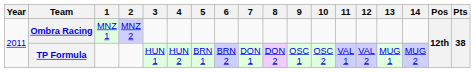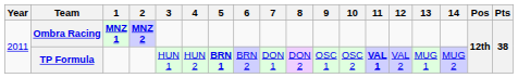Ombra Racing | 1: normal -> bold
Ombra Racing | 2: normal -> bold
TP Formula | 5: normal -> bold
TP Formula | 11: normal -> bold
